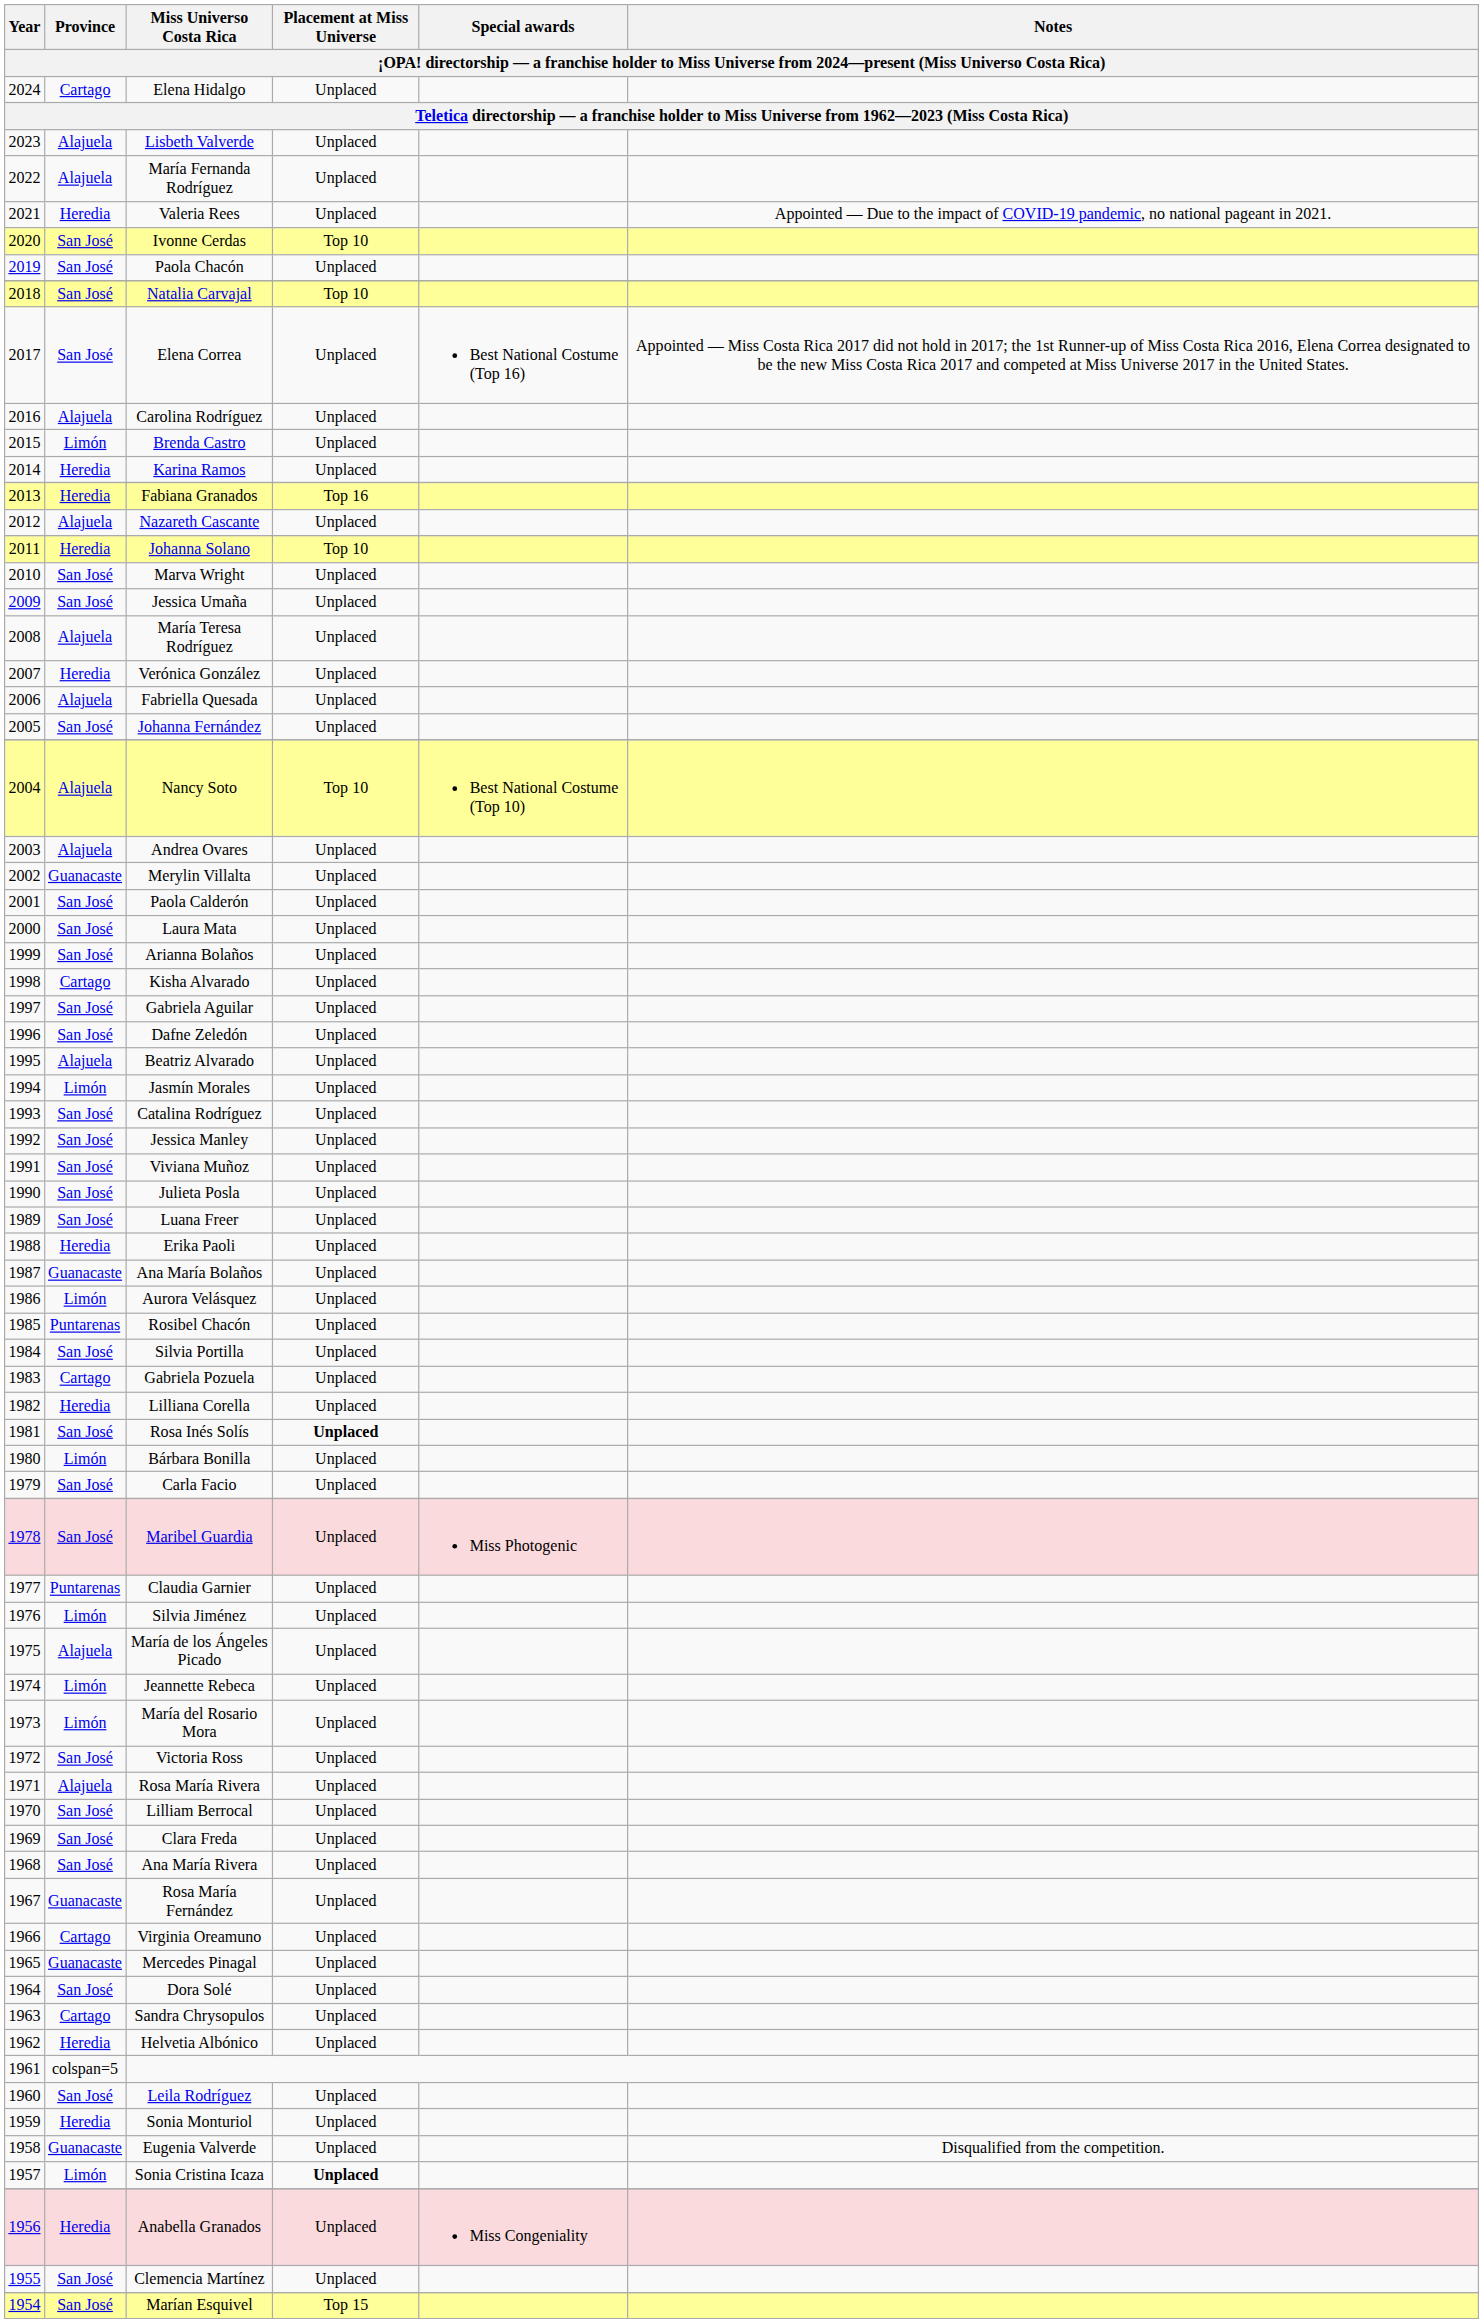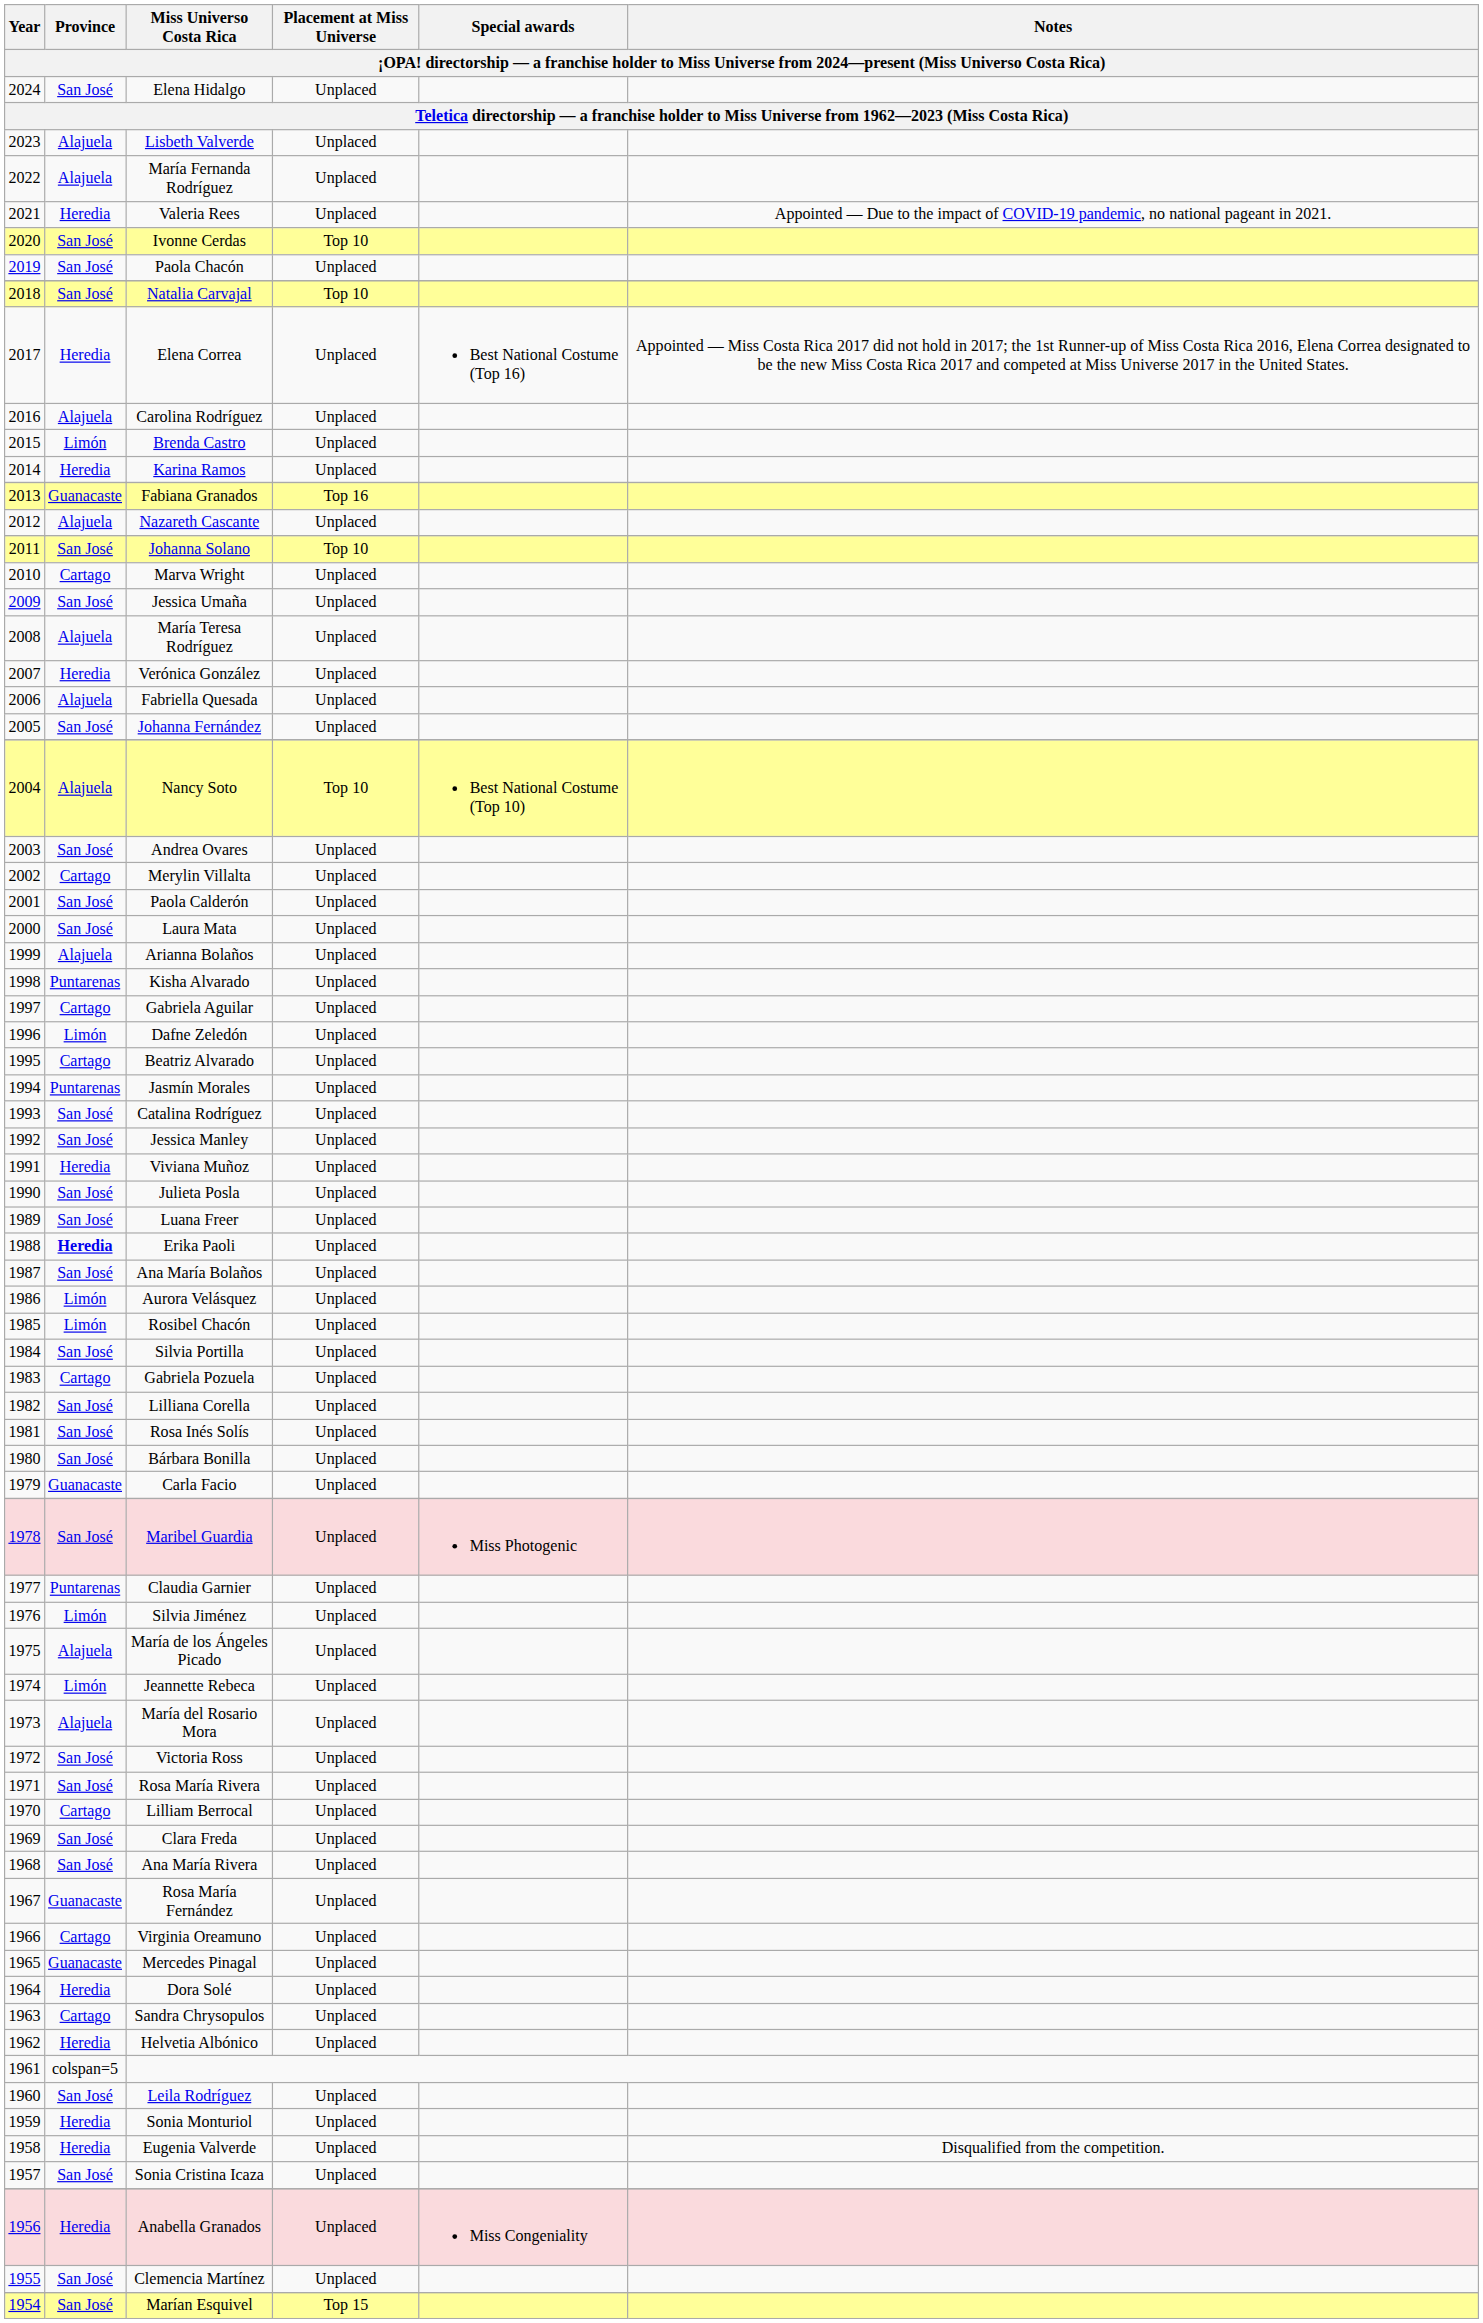Elena Hidalgo | Province: Cartago -> San José
Elena Correa | Province: San José -> Heredia
Fabiana Granados | Province: Heredia -> Guanacaste
Johanna Solano | Province: Heredia -> San José
Marva Wright | Province: San José -> Cartago
Andrea Ovares | Province: Alajuela -> San José
Merylin Villalta | Province: Guanacaste -> Cartago
Arianna Bolaños | Province: San José -> Alajuela
Kisha Alvarado | Province: Cartago -> Puntarenas
Gabriela Aguilar | Province: San José -> Cartago
Dafne Zeledón | Province: San José -> Limón
Beatriz Alvarado | Province: Alajuela -> Cartago
Jasmín Morales | Province: Limón -> Puntarenas
Viviana Muñoz | Province: San José -> Heredia
Erika Paoli | Province: normal -> bold
Ana María Bolaños | Province: Guanacaste -> San José
Rosibel Chacón | Province: Puntarenas -> Limón
Lilliana Corella | Province: Heredia -> San José
Rosa Inés Solís | Placement at Miss Universe: bold -> normal
Bárbara Bonilla | Province: Limón -> San José
Carla Facio | Province: San José -> Guanacaste
María del Rosario Mora | Province: Limón -> Alajuela
Rosa María Rivera | Province: Alajuela -> San José
Lilliam Berrocal | Province: San José -> Cartago
Dora Solé | Province: San José -> Heredia
Eugenia Valverde | Province: Guanacaste -> Heredia
Sonia Cristina Icaza | Province: Limón -> San José
Sonia Cristina Icaza | Placement at Miss Universe: bold -> normal
